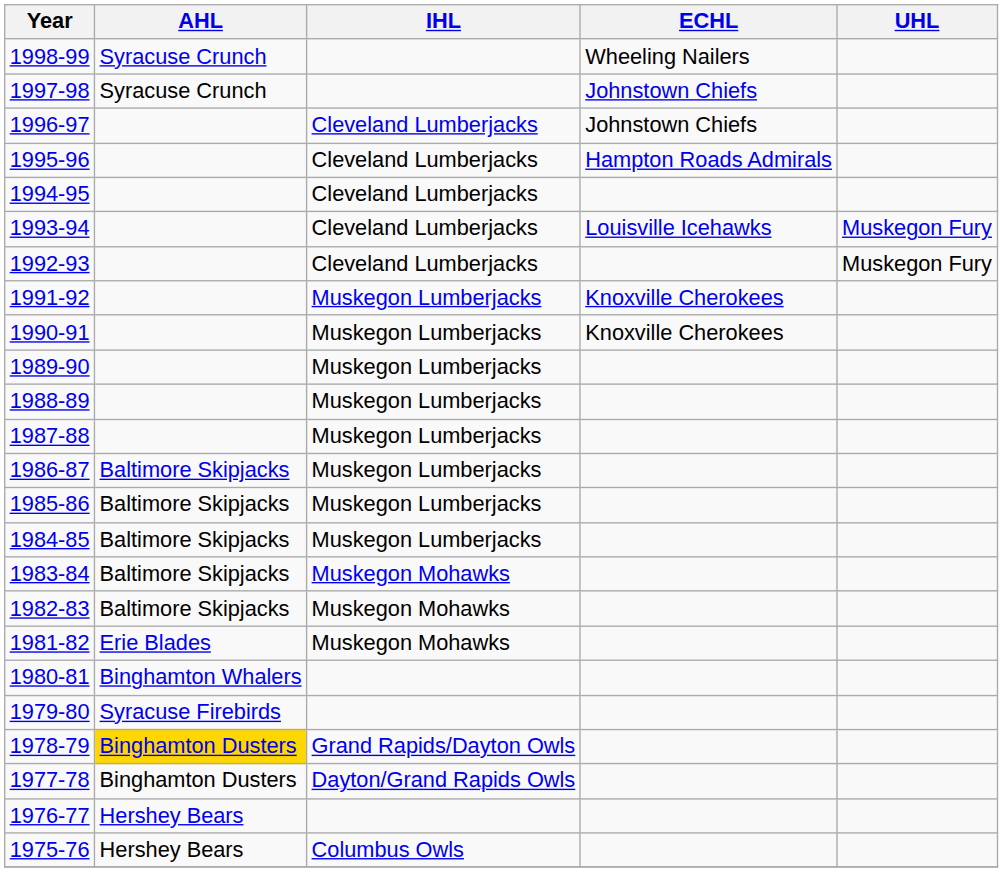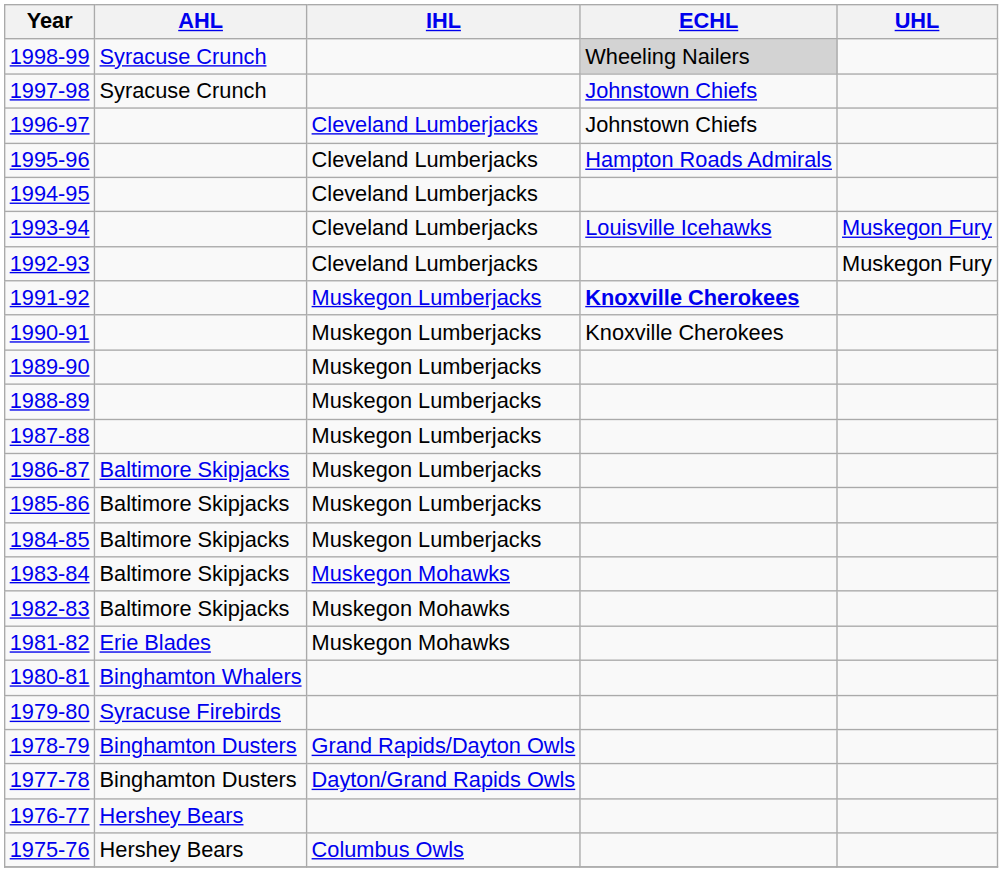1998-99 | ECHL: no background -> lightgrey background
1991-92 | ECHL: normal -> bold
1978-79 | AHL: gold background -> no background
